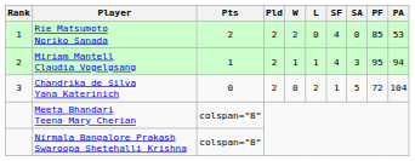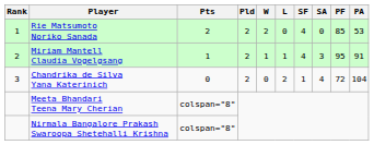Miriam Mantell Claudia Vogelgsang | PA: 94 -> 91
Chandrika de Silva Yana Katerinich | SA: 5 -> 4
